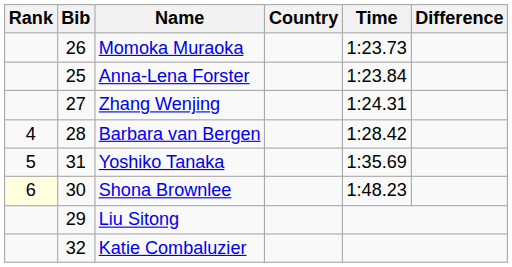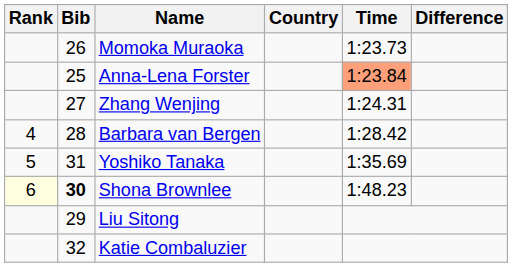Anna-Lena Forster | Time: no background -> lightsalmon background
Shona Brownlee | Bib: normal -> bold
